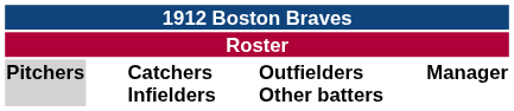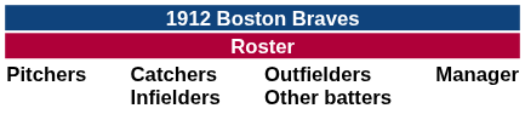Pitchers | column 1: lightgrey background -> no background
